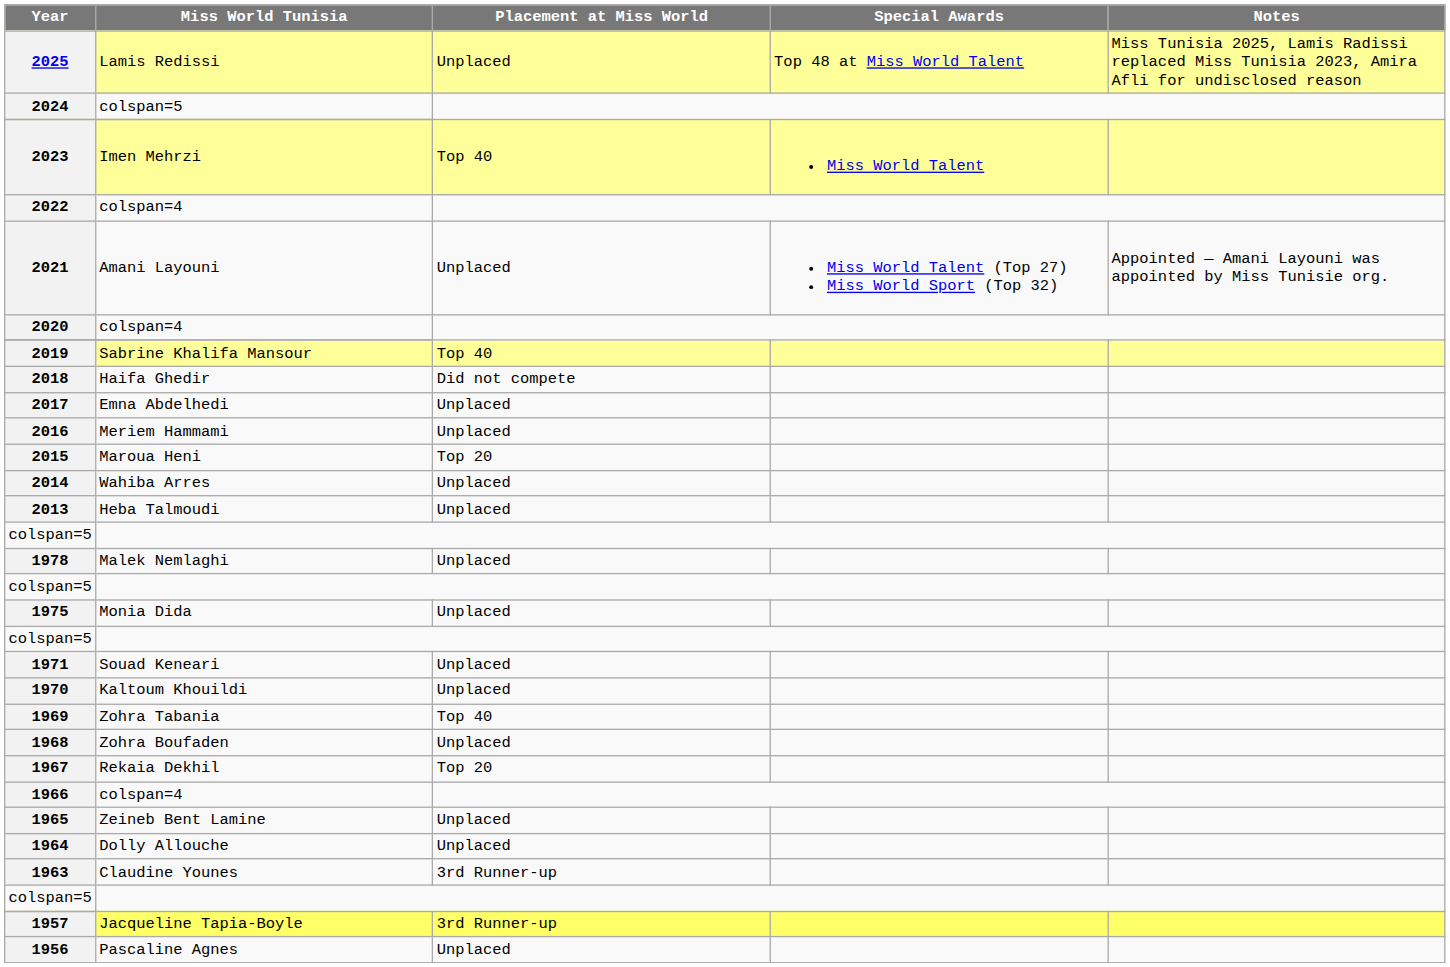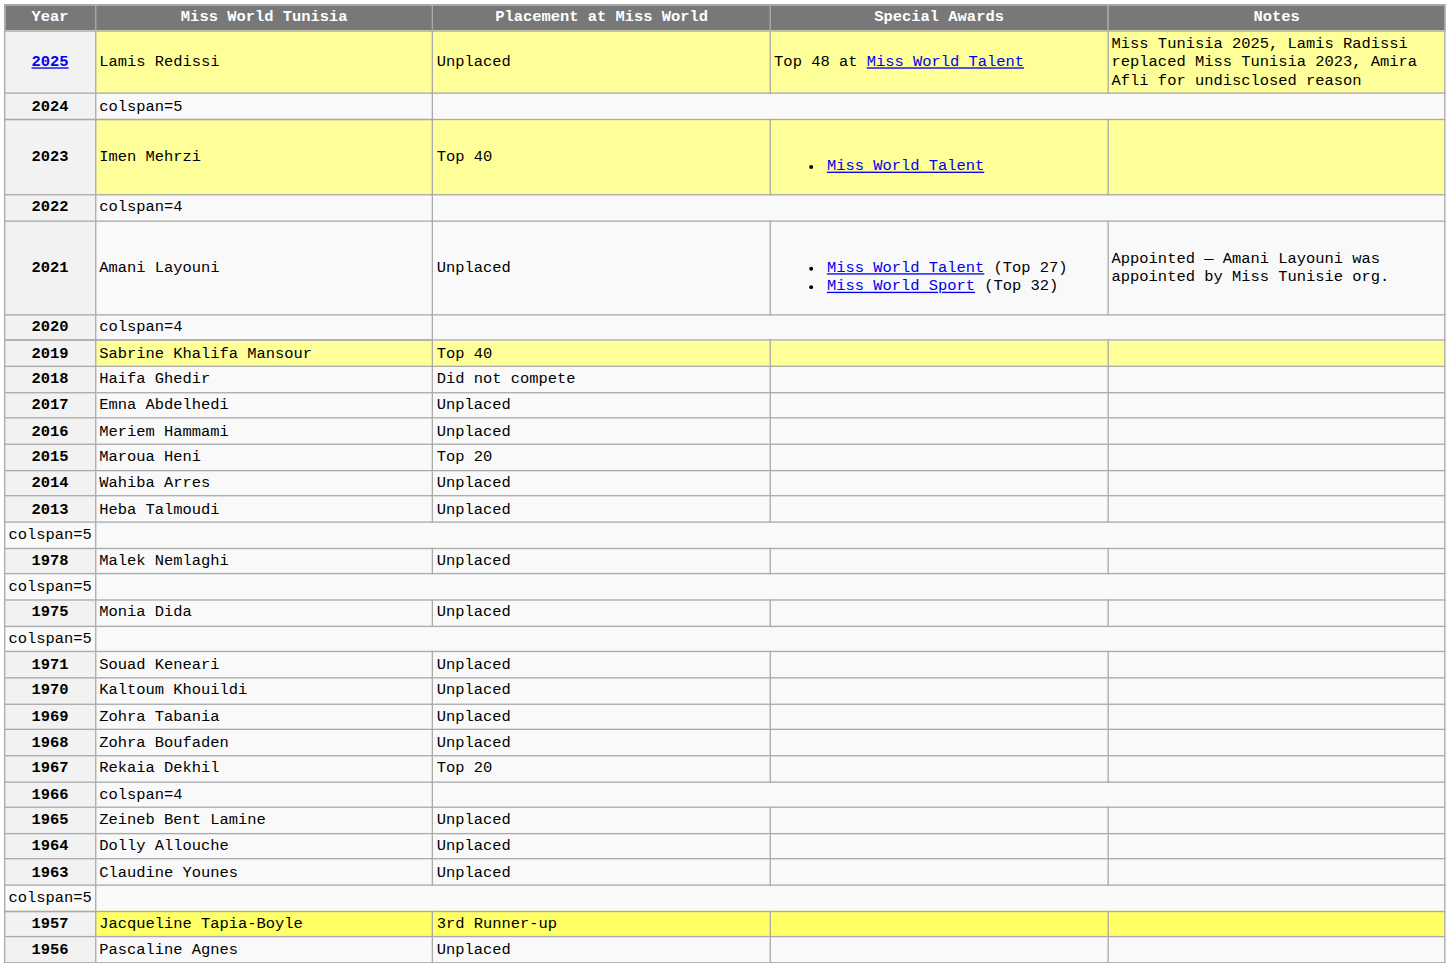1969 | Placement at Miss World: Top 40 -> Unplaced
1963 | Placement at Miss World: 3rd Runner-up -> Unplaced
